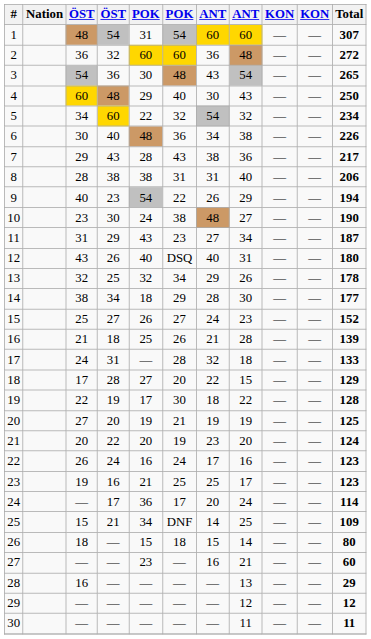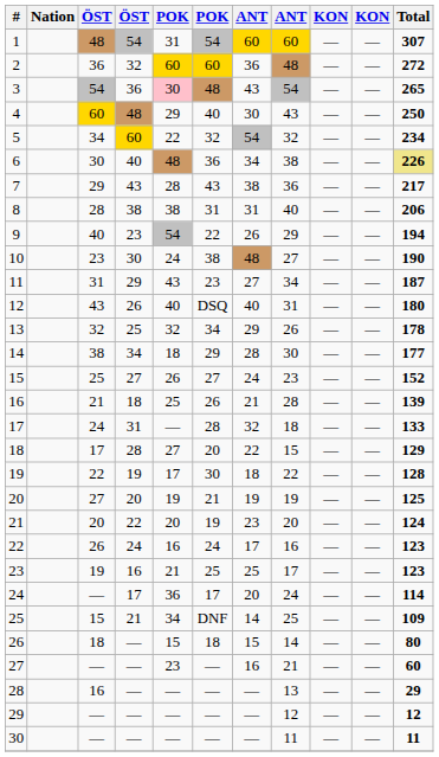3 | column 5: no background -> pink background
6 | Total: no background -> khaki background
